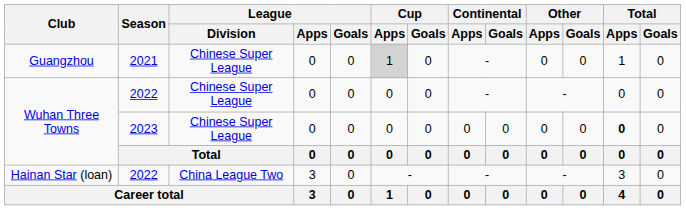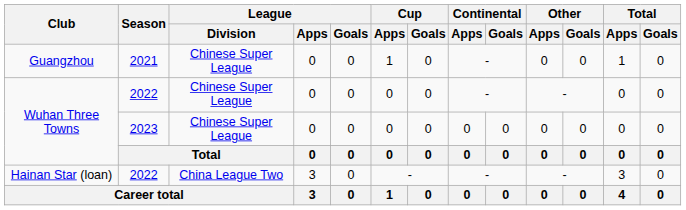Guangzhou | Cup / Apps: lightgrey background -> no background
Wuhan Three Towns / 2023 | Total / Apps: bold -> normal
